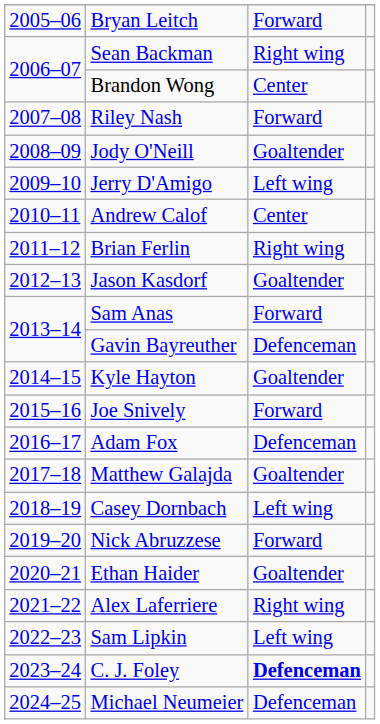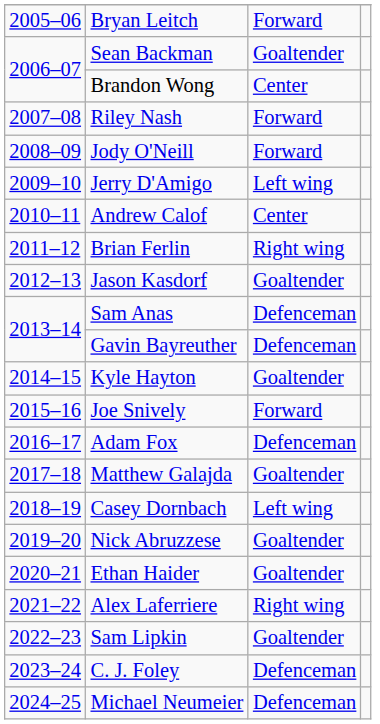Sean Backman | column 3: Right wing -> Goaltender
Jody O'Neill | column 3: Goaltender -> Forward
Sam Anas | column 3: Forward -> Defenceman
Nick Abruzzese | column 3: Forward -> Goaltender
Sam Lipkin | column 3: Left wing -> Goaltender
C. J. Foley | column 3: bold -> normal
